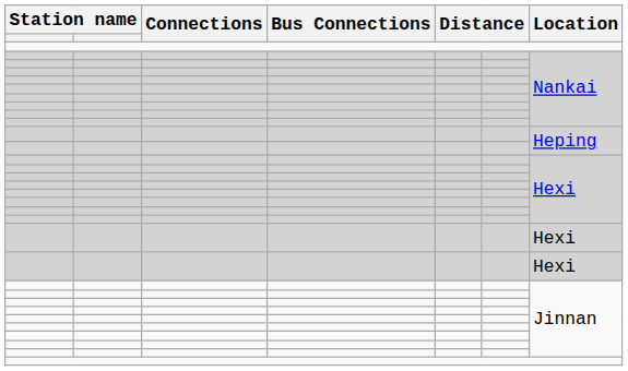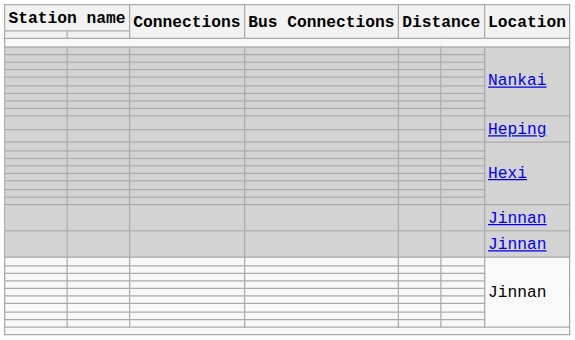row 23 | Location: Hexi -> Jinnan
row 24 | Location: Hexi -> Jinnan
